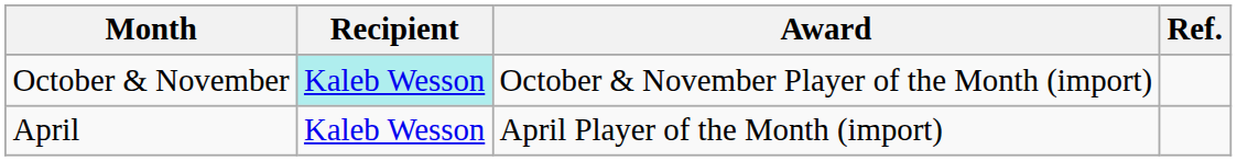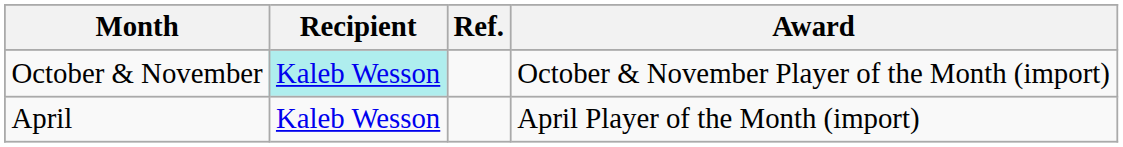columns swapped: Award <-> Ref.
